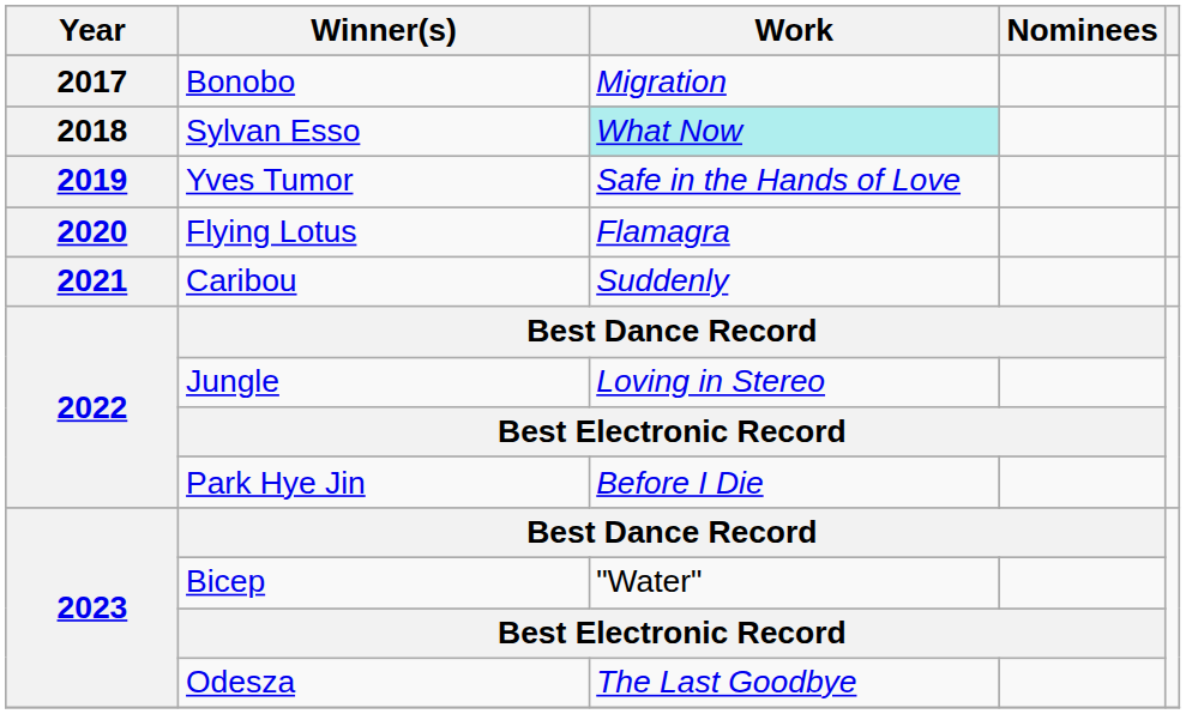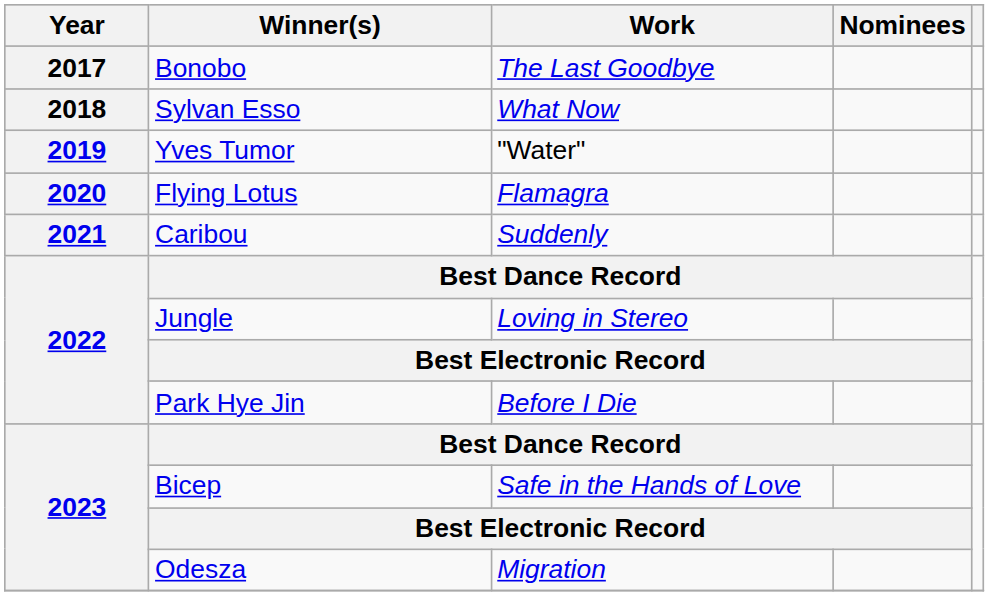Bonobo | Work: Migration -> The Last Goodbye
Sylvan Esso | Work: paleturquoise background -> no background
Yves Tumor | Work: Safe in the Hands of Love -> "Water"
Bicep | Work: "Water" -> Safe in the Hands of Love
Odesza | Work: The Last Goodbye -> Migration
